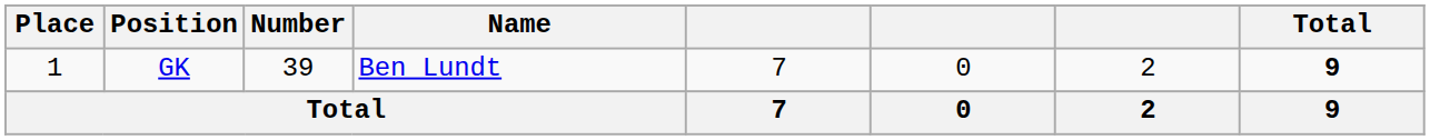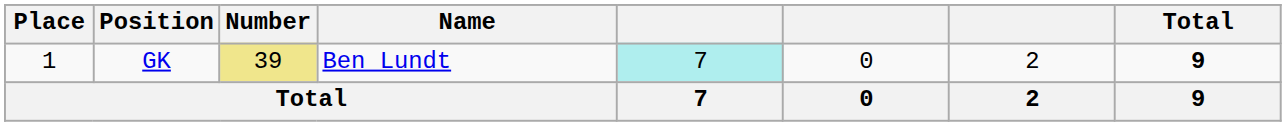GK | Number: no background -> khaki background
GK | column 5: no background -> paleturquoise background
